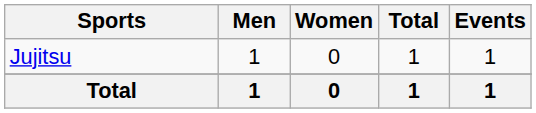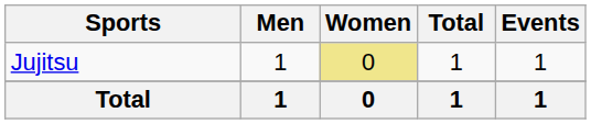Jujitsu | Women: no background -> khaki background
